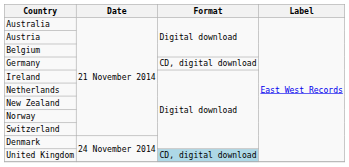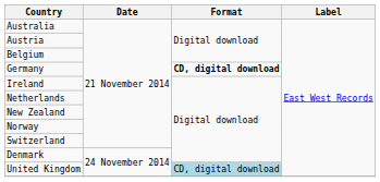Germany | Format: normal -> bold
